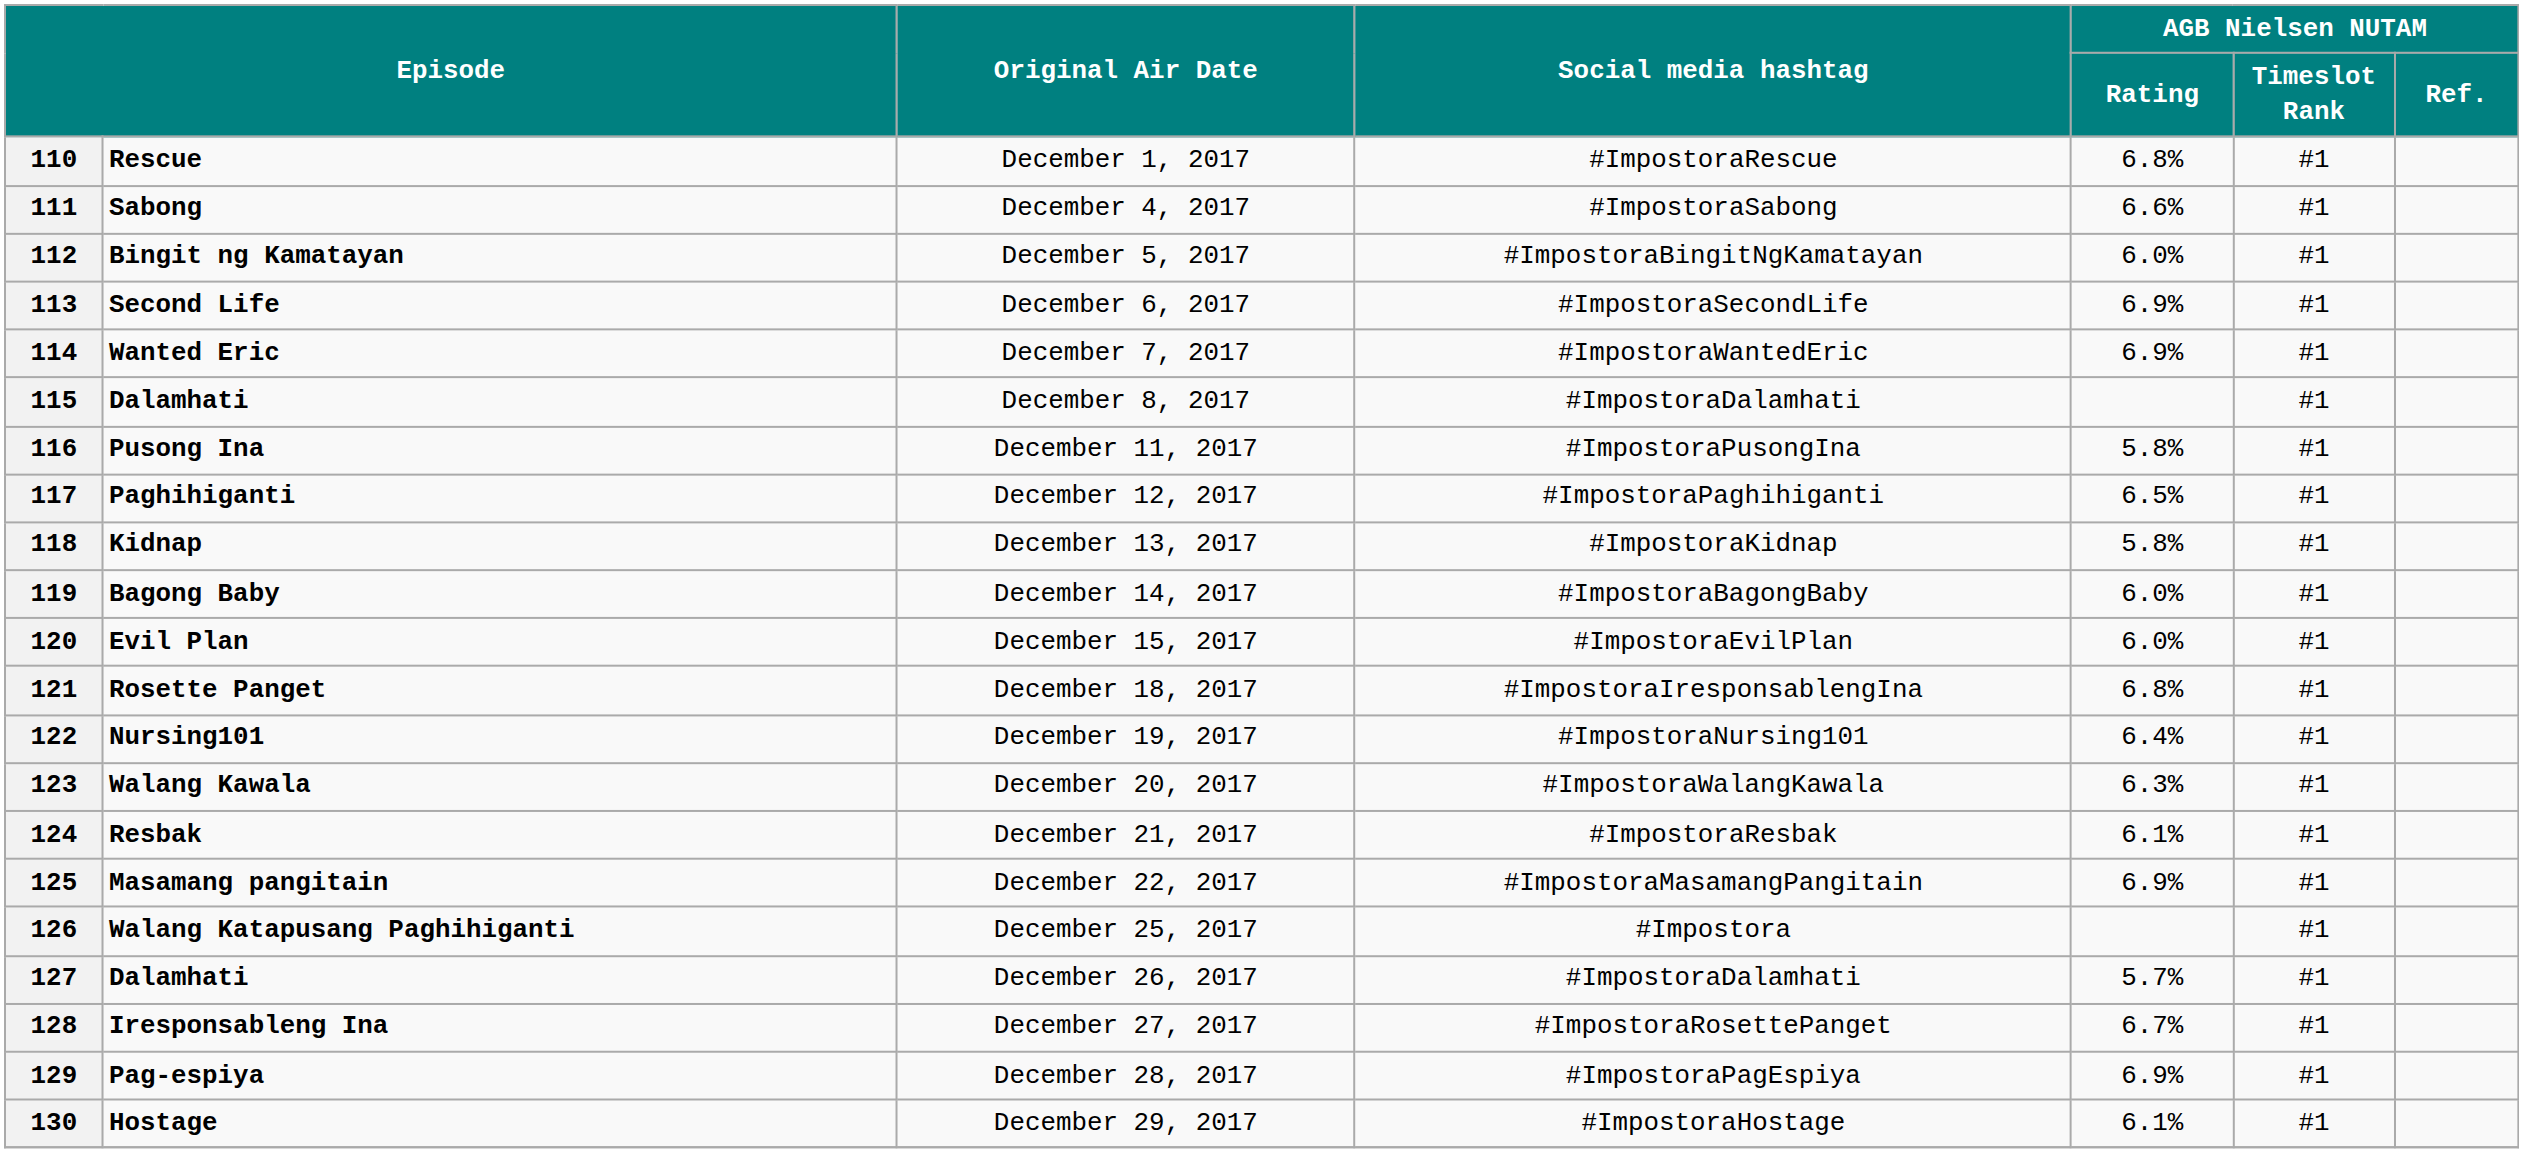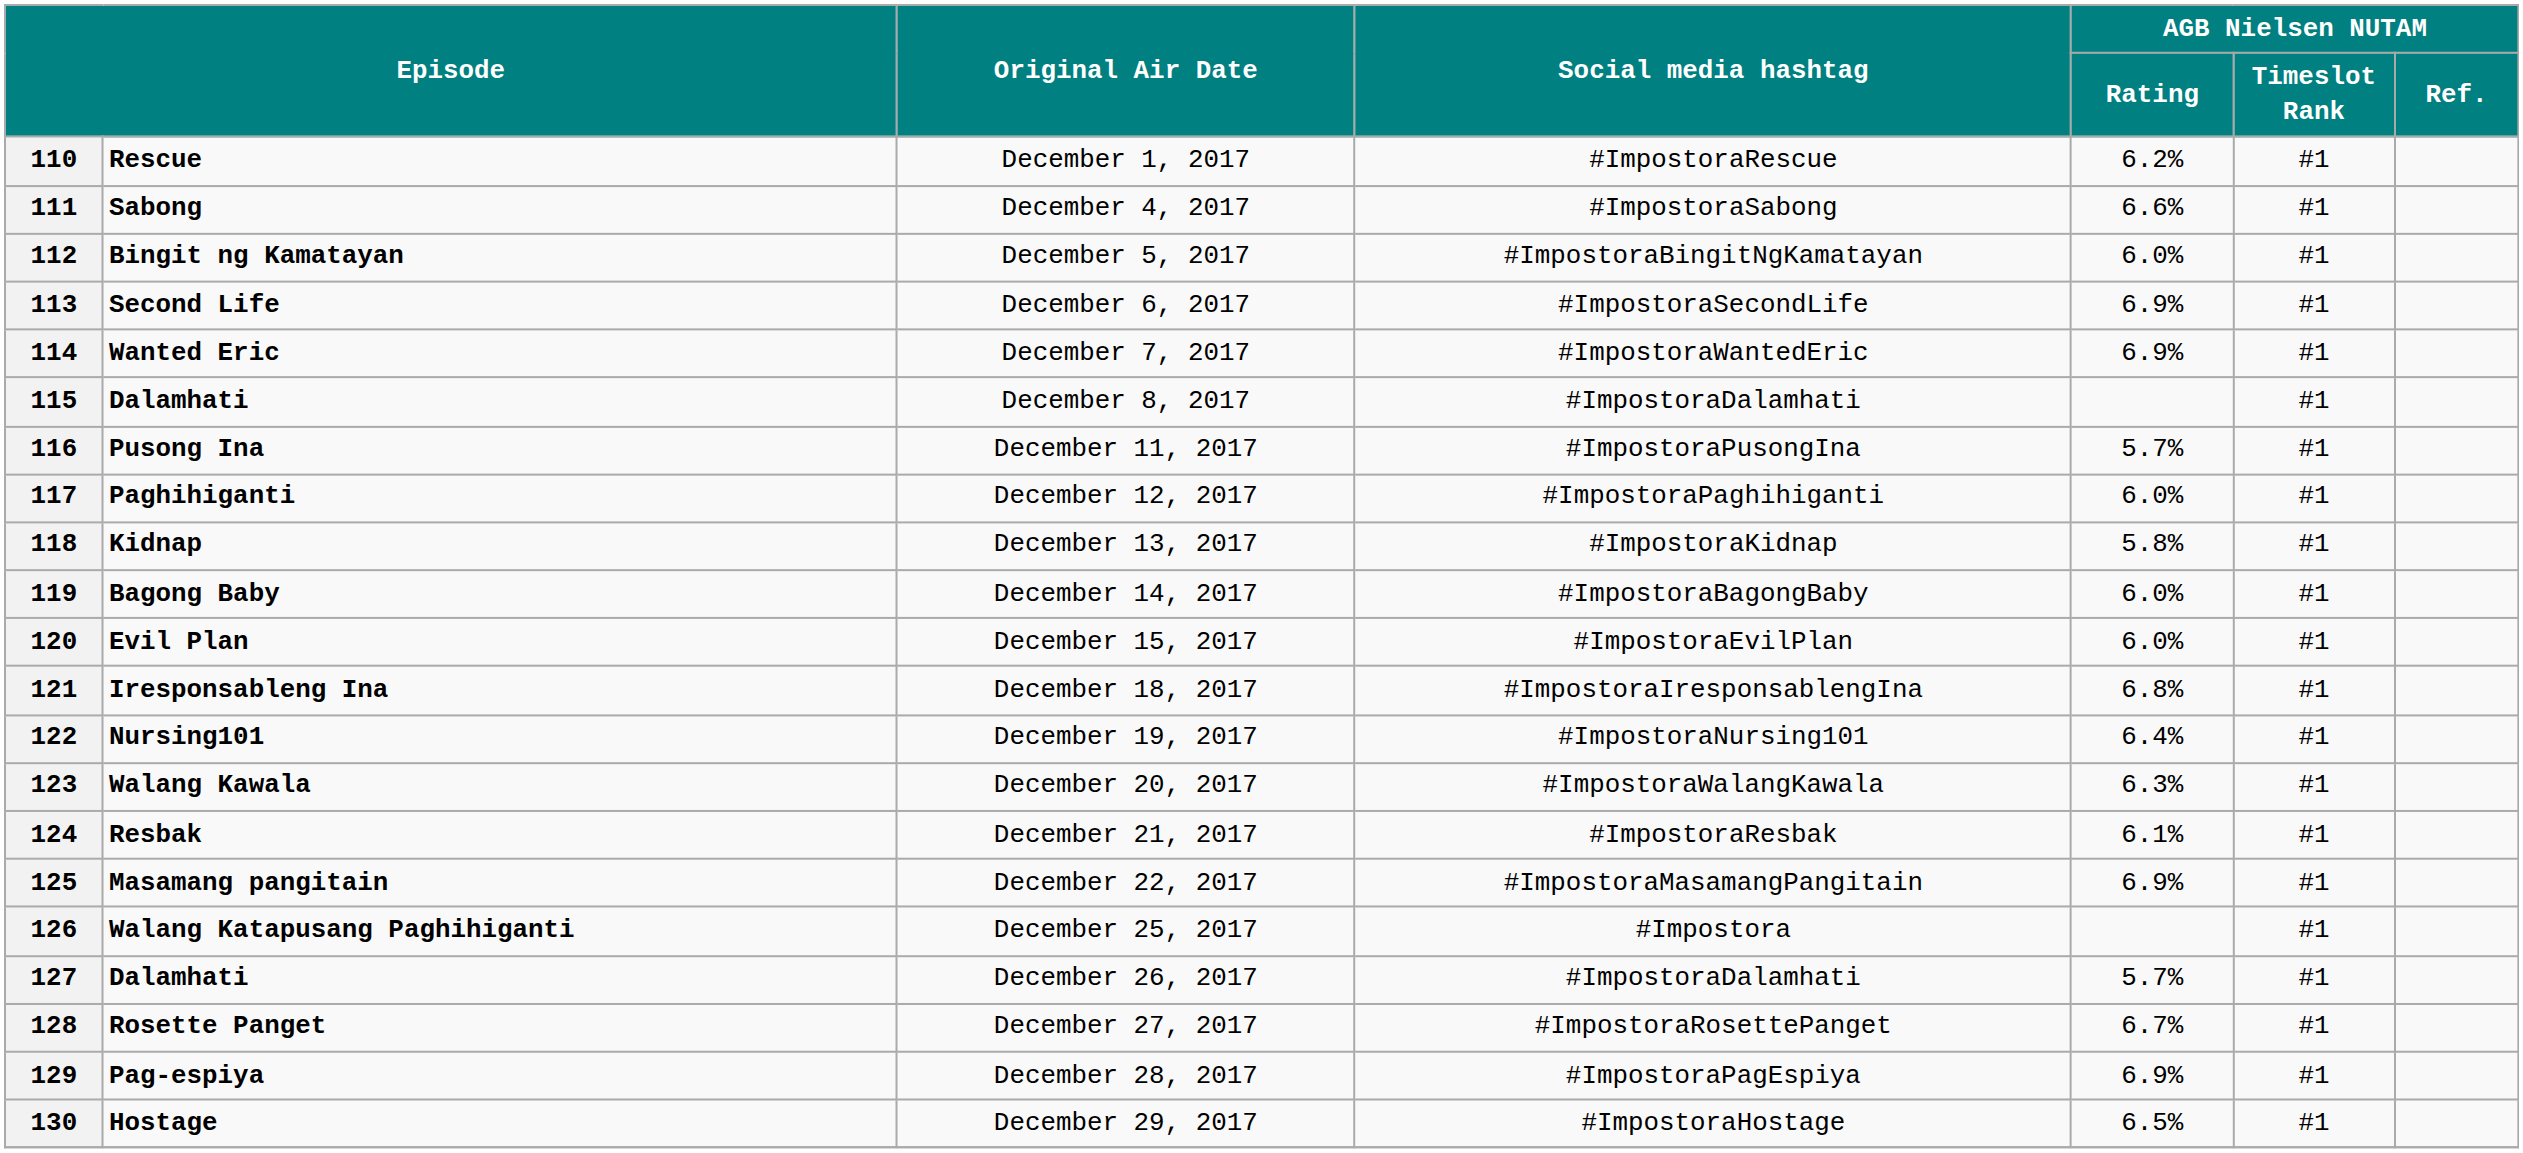110 | AGB Nielsen NUTAM / Rating: 6.8% -> 6.2%
116 | AGB Nielsen NUTAM / Rating: 5.8% -> 5.7%
117 | AGB Nielsen NUTAM / Rating: 6.5% -> 6.0%
121 | column 2: Rosette Panget -> Iresponsableng Ina
128 | column 2: Iresponsableng Ina -> Rosette Panget
130 | AGB Nielsen NUTAM / Rating: 6.1% -> 6.5%
